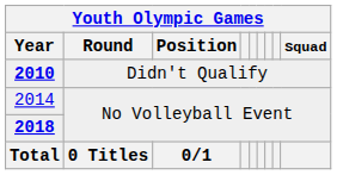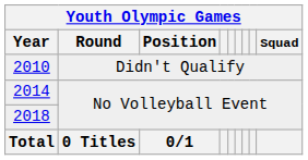2010 | Year: bold -> normal
2018 | Year: bold -> normal
